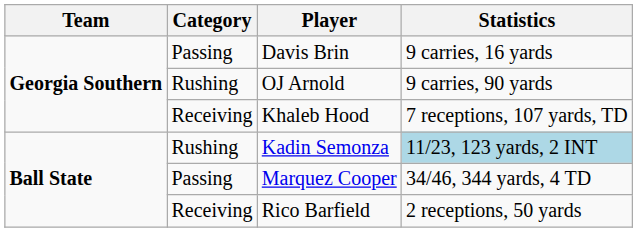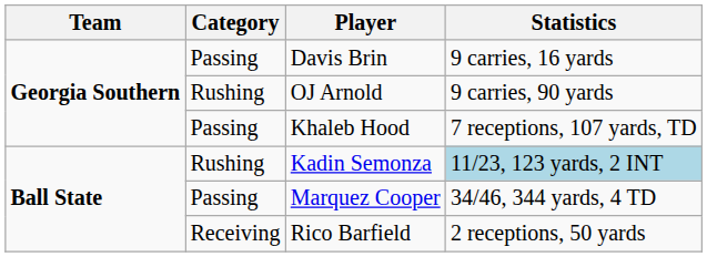Khaleb Hood | Category: Receiving -> Passing
